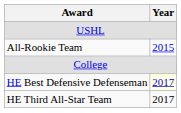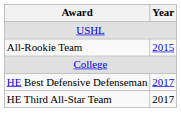HE Best Defensive Defenseman | Year: lightyellow background -> no background
